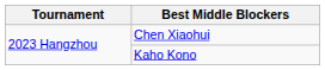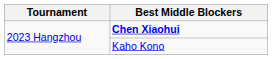Chen Xiaohui | Best Middle Blockers: normal -> bold
